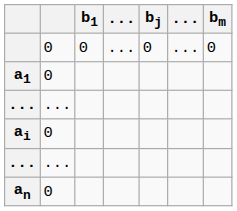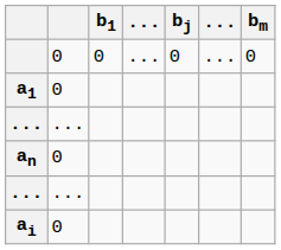rows swapped: ai <-> an
